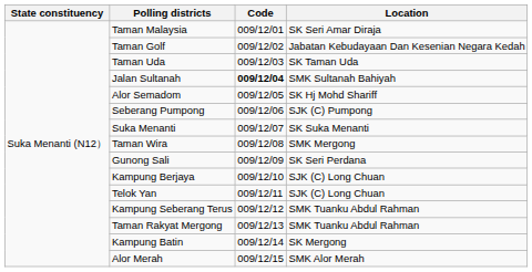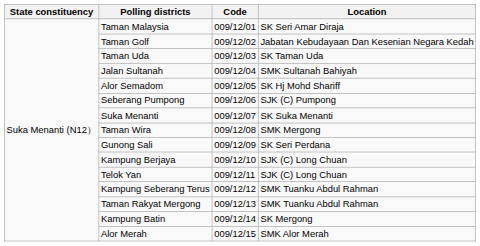Jalan Sultanah | Code: bold -> normal
